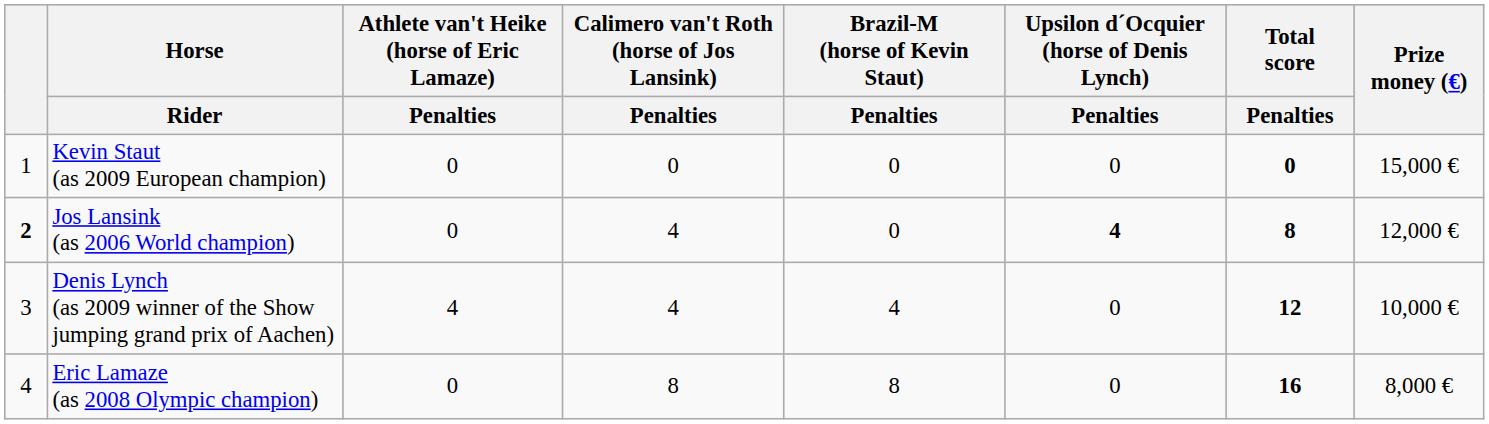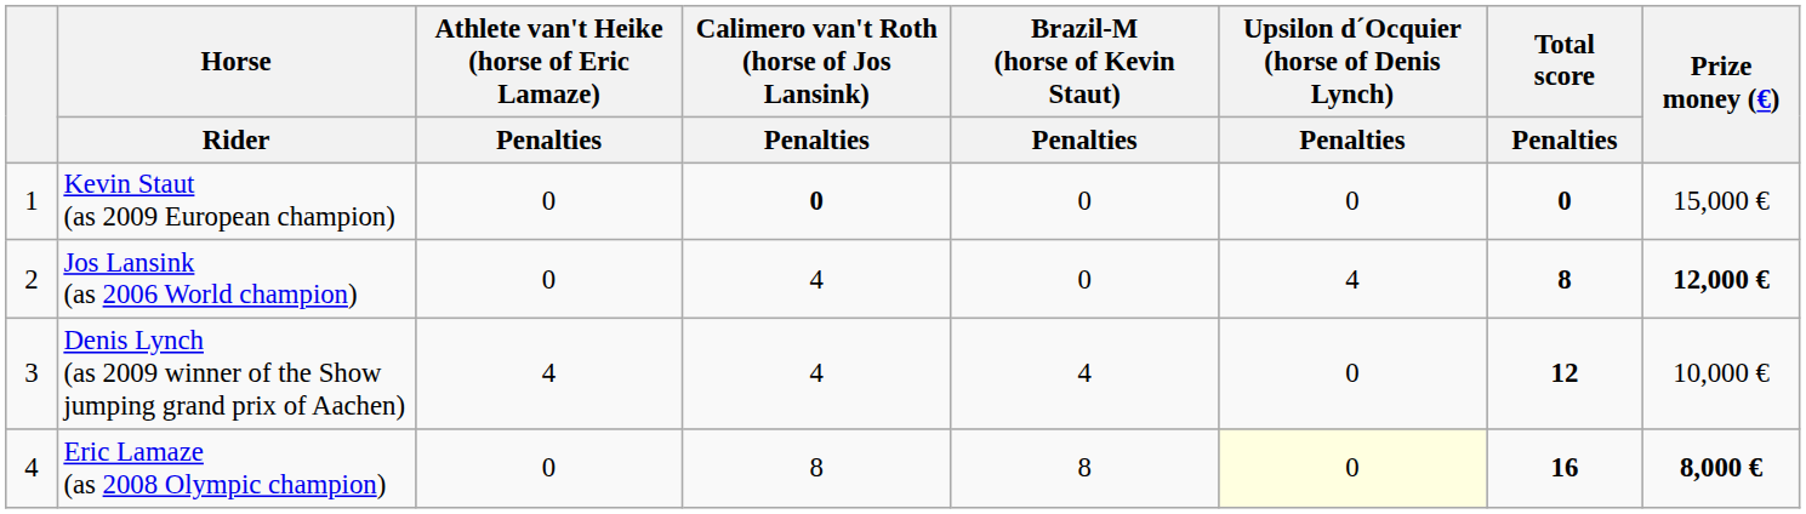Kevin Staut (as 2009 European champion) | Calimero van't Roth (horse of Jos Lansink) / Penalties: normal -> bold
Jos Lansink (as 2006 World champion) | column 1: bold -> normal
Jos Lansink (as 2006 World champion) | Upsilon d´Ocquier (horse of Denis Lynch) / Penalties: bold -> normal
Jos Lansink (as 2006 World champion) | Prize money (€): normal -> bold
Eric Lamaze (as 2008 Olympic champion) | Upsilon d´Ocquier (horse of Denis Lynch) / Penalties: no background -> lightyellow background
Eric Lamaze (as 2008 Olympic champion) | Prize money (€): normal -> bold
